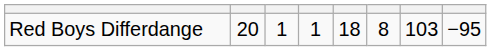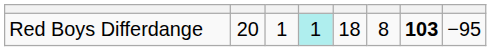Red Boys Differdange | column 4: no background -> paleturquoise background
Red Boys Differdange | column 7: normal -> bold
